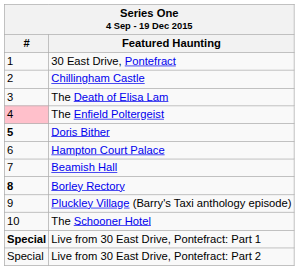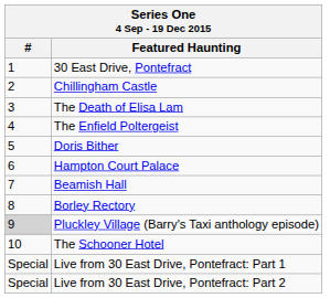The Enfield Poltergeist | #: pink background -> no background
Doris Bither | #: bold -> normal
Borley Rectory | #: bold -> normal
Pluckley Village (Barry's Taxi anthology episode) | #: no background -> lightgrey background
Live from 30 East Drive, Pontefract: Part 1 | #: bold -> normal
